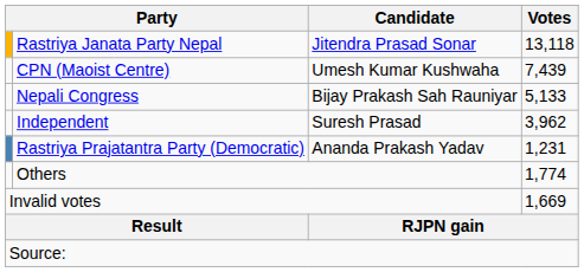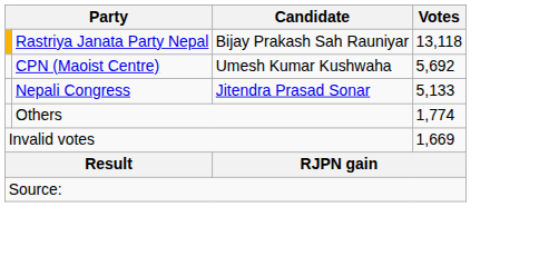Rastriya Janata Party Nepal | Candidate: Jitendra Prasad Sonar -> Bijay Prakash Sah Rauniyar
CPN (Maoist Centre) | Votes: 7,439 -> 5,692
Nepali Congress | Candidate: Bijay Prakash Sah Rauniyar -> Jitendra Prasad Sonar
- row: Independent | Suresh Prasad | 3,962
- row: Rastriya Prajatantra Party (Democratic) | Ananda Prakash Yadav | 1,231
